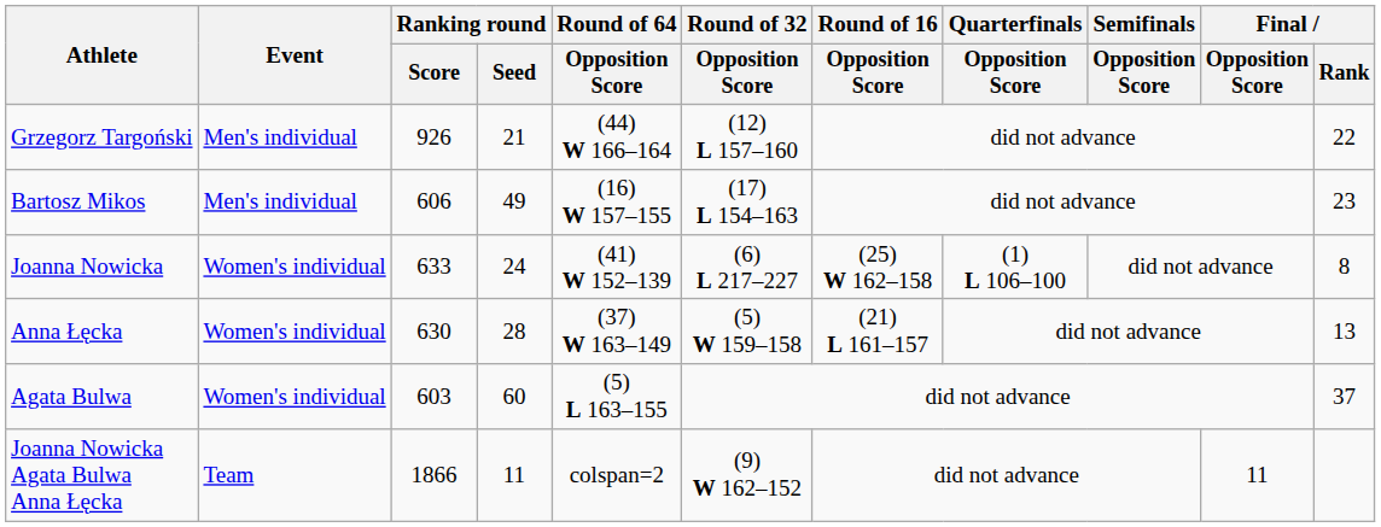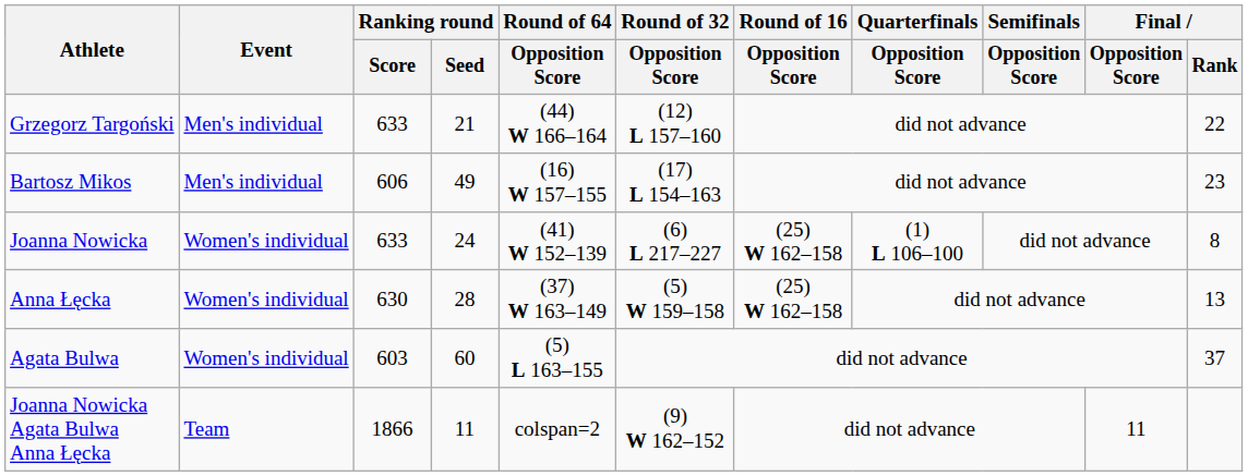Grzegorz Targoński | Ranking round / Score: 926 -> 633
Anna Łęcka | Round of 16 / Opposition Score: (21) L 161–157 -> (25) W 162–158
